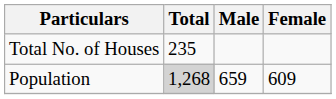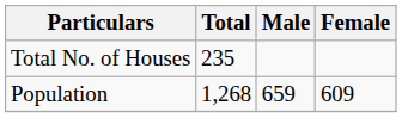Population | Total: lightgrey background -> no background
